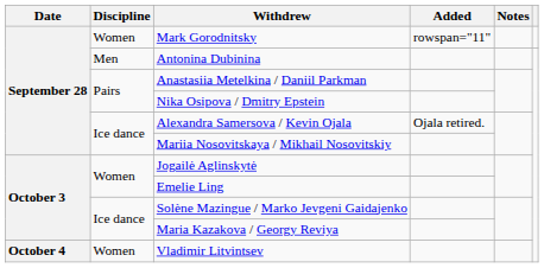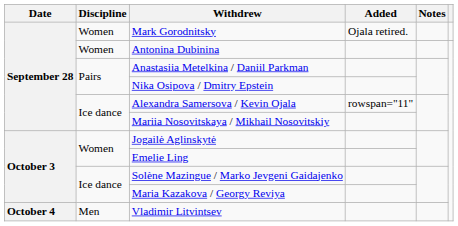Mark Gorodnitsky | Added: rowspan="11" -> Ojala retired.
Antonina Dubinina | Discipline: Men -> Women
Alexandra Samersova / Kevin Ojala | Added: Ojala retired. -> rowspan="11"
Vladimir Litvintsev | Discipline: Women -> Men
